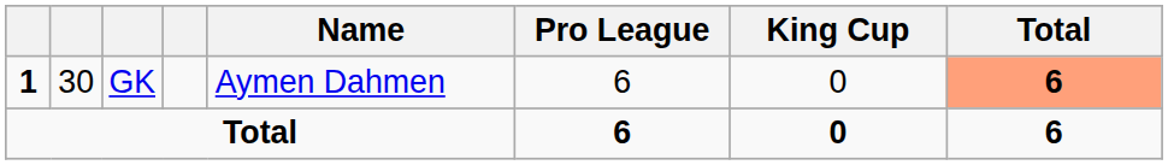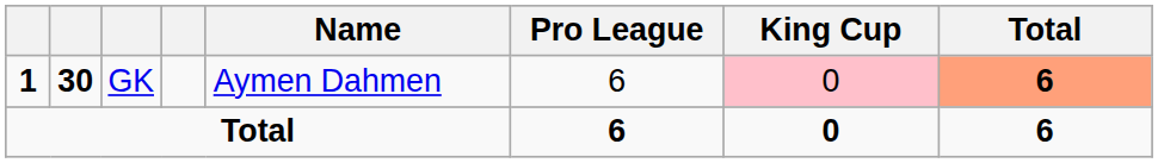1 | column 2: normal -> bold
1 | King Cup: no background -> pink background
